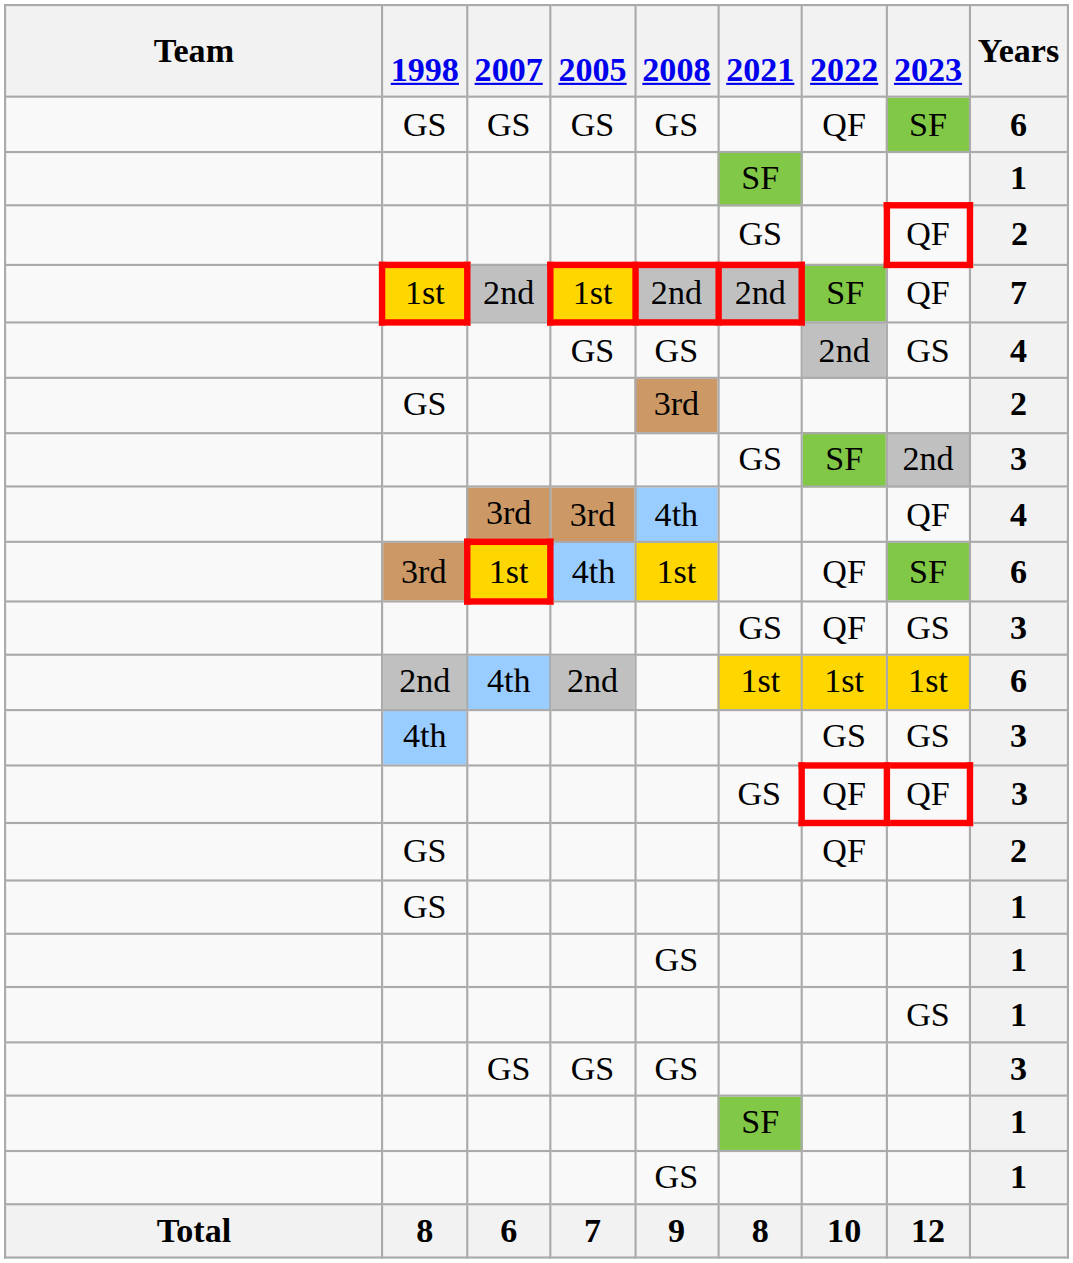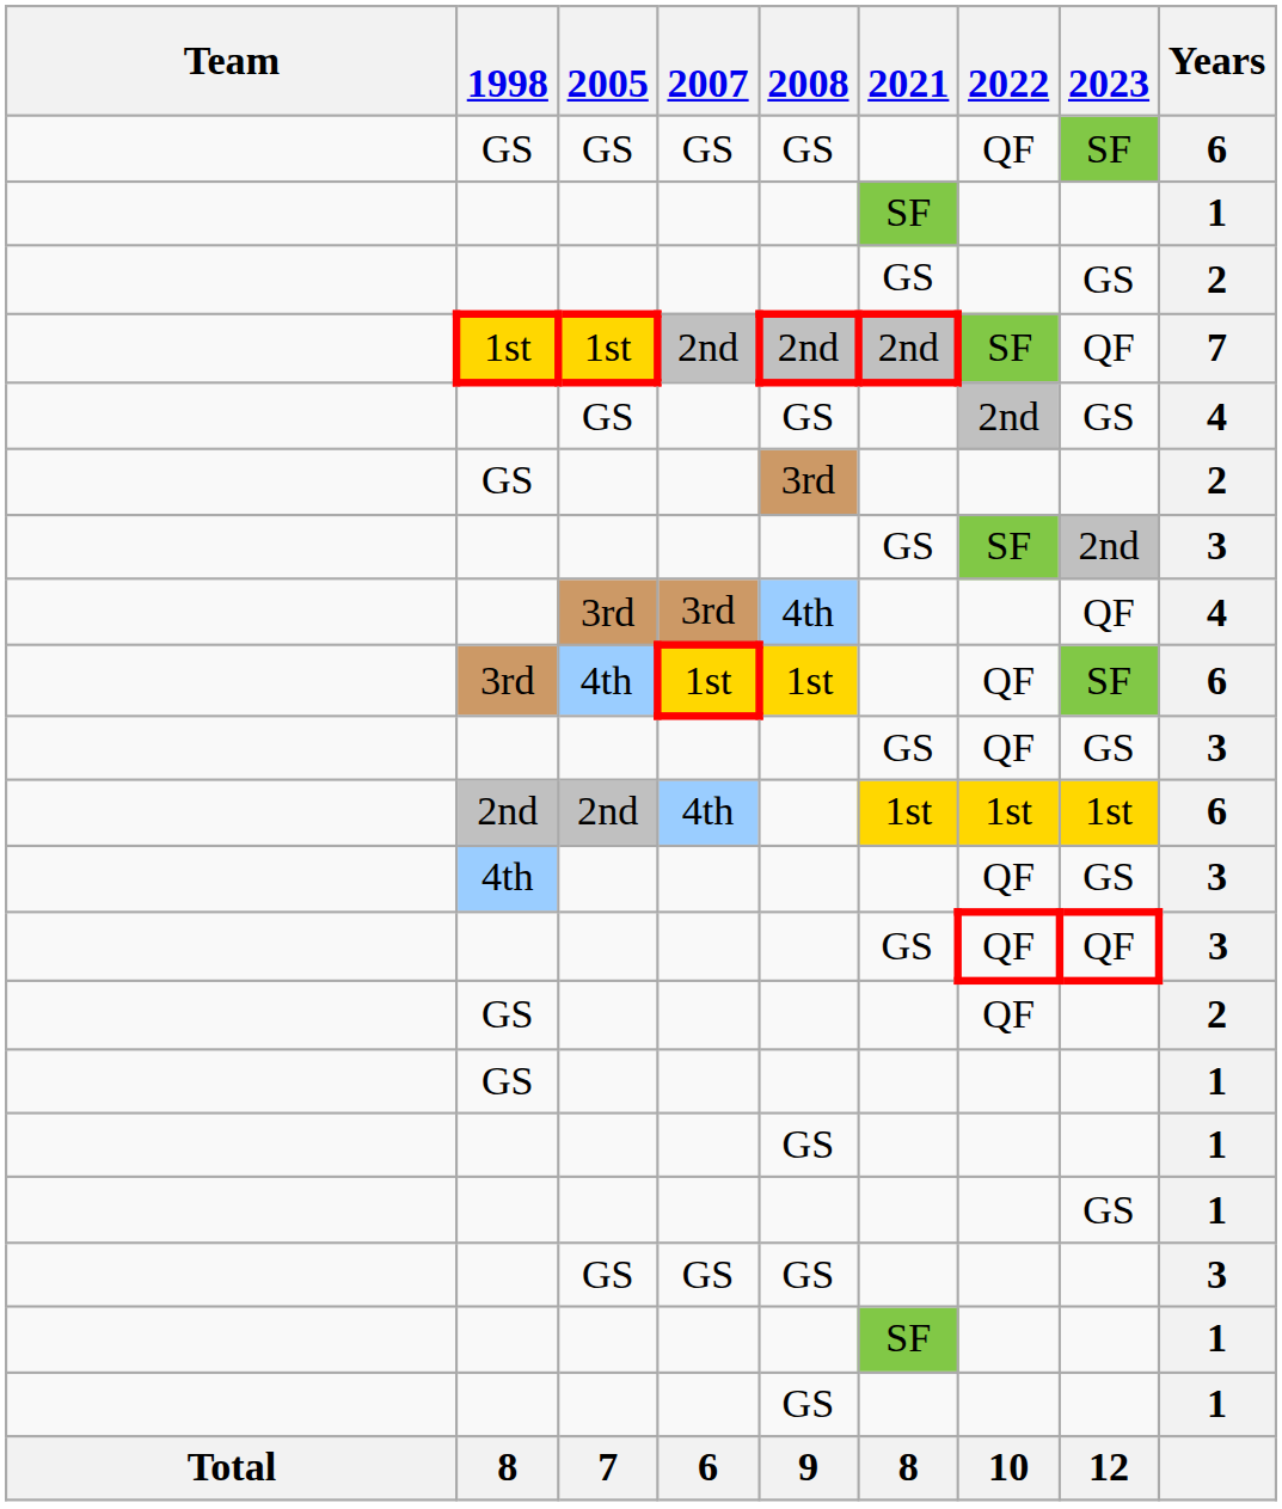columns swapped: 2005 <-> 2007
row 4 | 2023: QF -> GS
row 13 | 2022: GS -> QF
